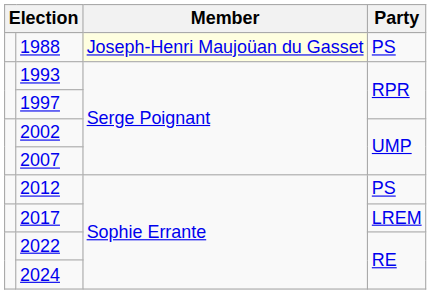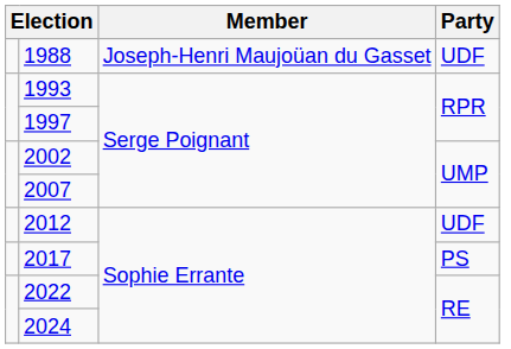1988 | Member: lightyellow background -> no background
1988 | Party: PS -> UDF
2012 | Party: PS -> UDF
2017 | Party: LREM -> PS
